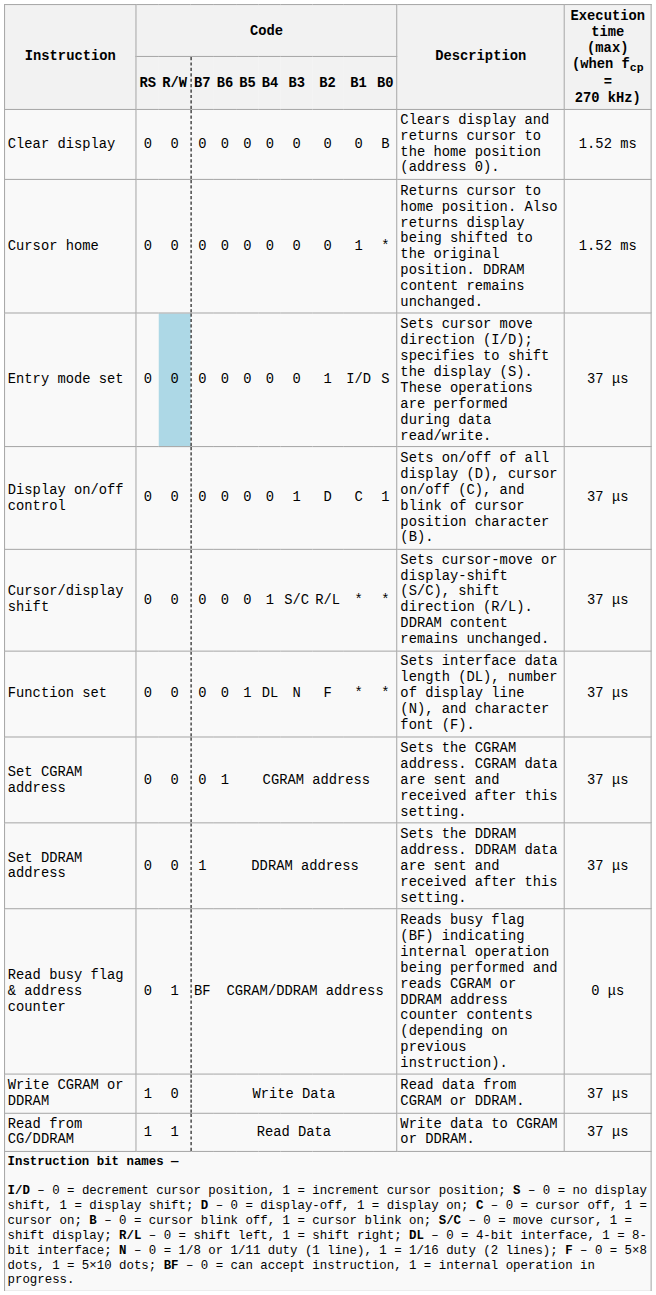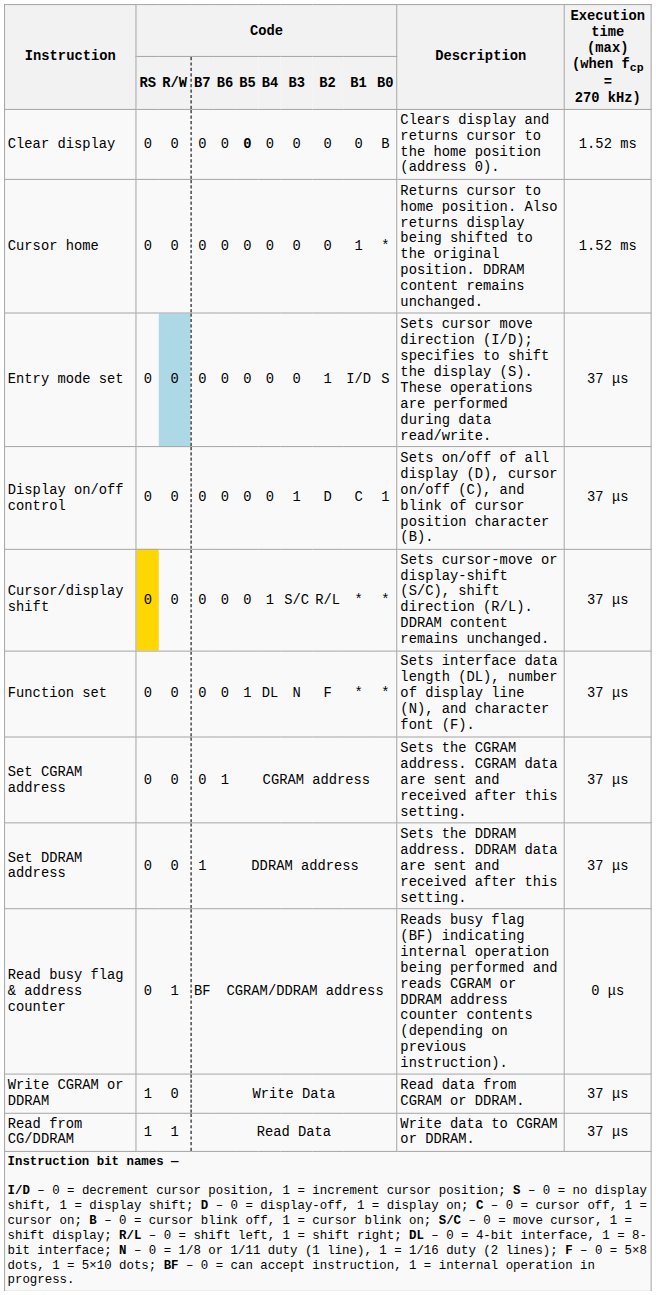Clear display | Code / B5: normal -> bold
Cursor/display shift | Code / RS: no background -> gold background
